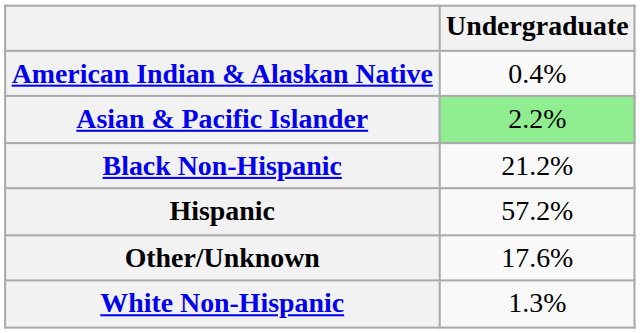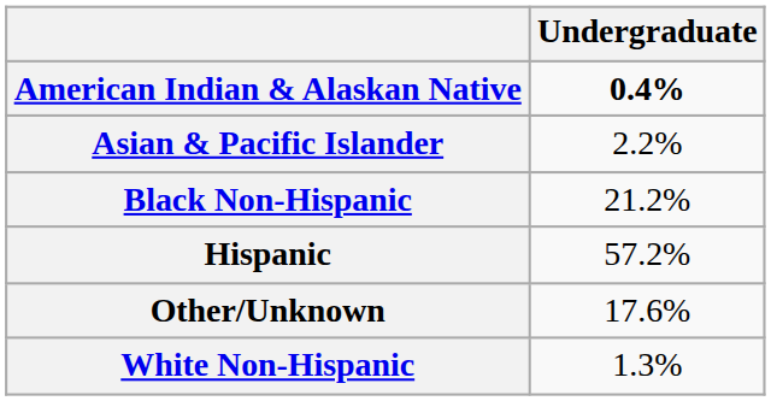American Indian & Alaskan Native | Undergraduate: normal -> bold
Asian & Pacific Islander | Undergraduate: lightgreen background -> no background
